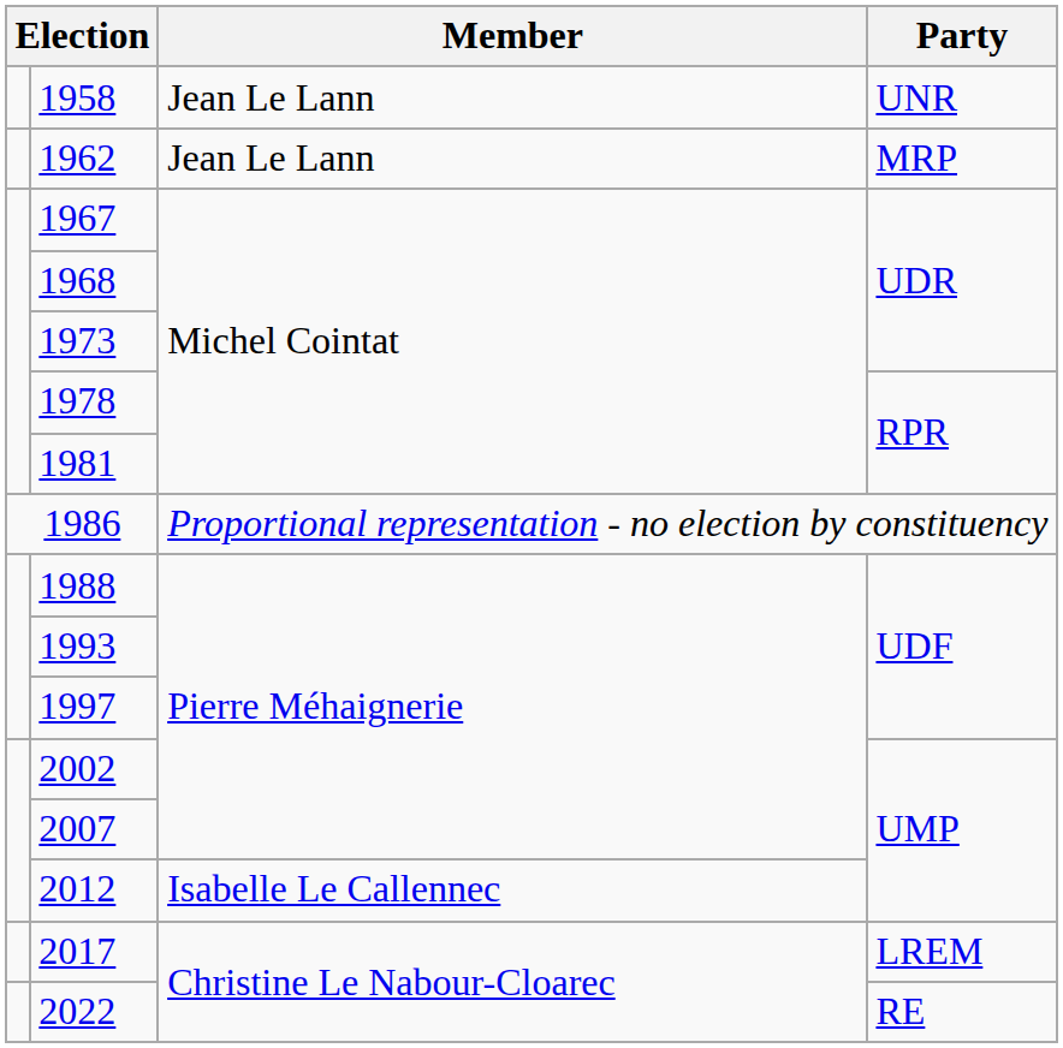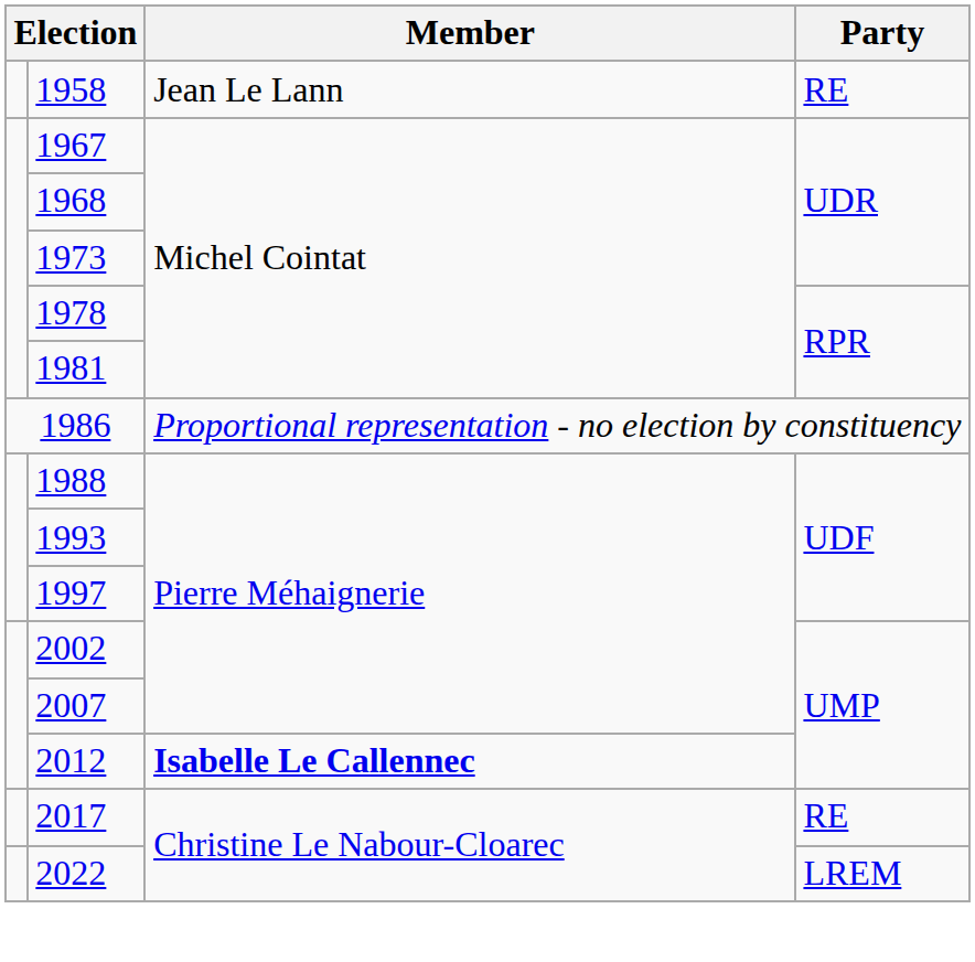1958 | Party: UNR -> RE
- row: 1962 | Jean Le Lann | MRP
2012 | Member: normal -> bold
2017 | Party: LREM -> RE
2022 | Party: RE -> LREM
